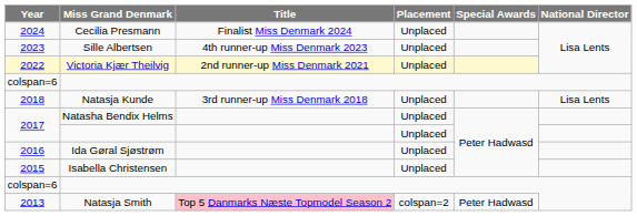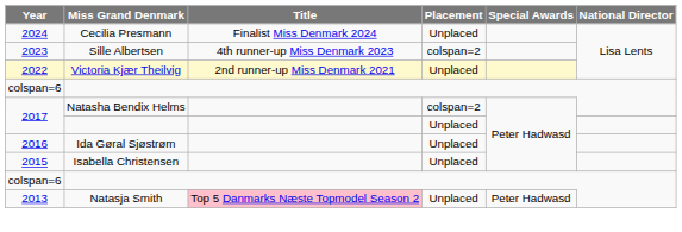2023 | Placement: Unplaced -> colspan=2
- row: 2018 | Natasja Kunde | 3rd runner-up Miss Denmark 2018 | Unplaced | Lisa Lents
2017 / Natasha Bendix Helms | Placement: Unplaced -> colspan=2
2013 | Placement: colspan=2 -> Unplaced
